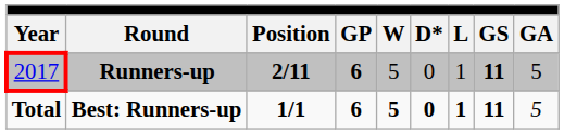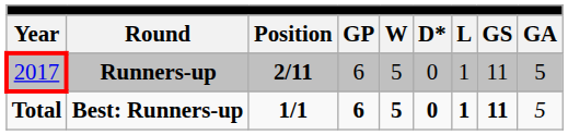2017 | GP: bold -> normal
2017 | GS: bold -> normal
